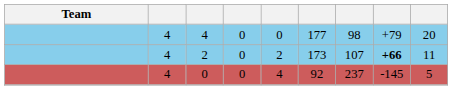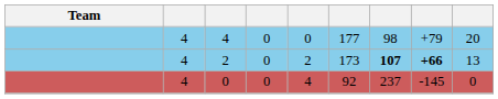row 3 | column 7: normal -> bold
row 3 | column 9: 11 -> 13
row 4 | column 9: 5 -> 0
